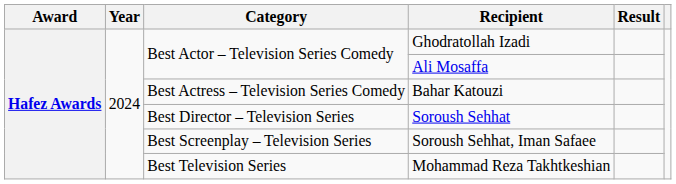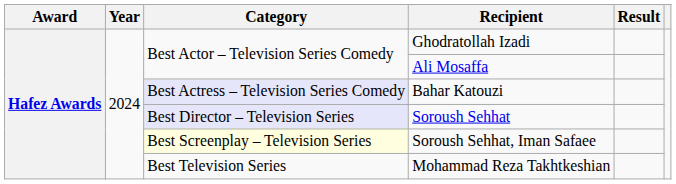Bahar Katouzi | Category: no background -> lavender background
Soroush Sehhat | Category: no background -> lavender background
Soroush Sehhat, Iman Safaee | Category: no background -> lightyellow background
